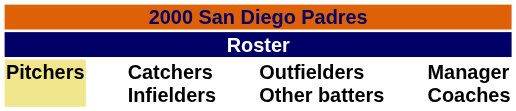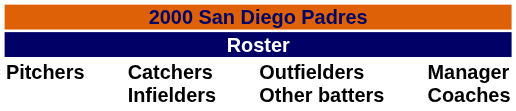Pitchers | column 1: khaki background -> no background
